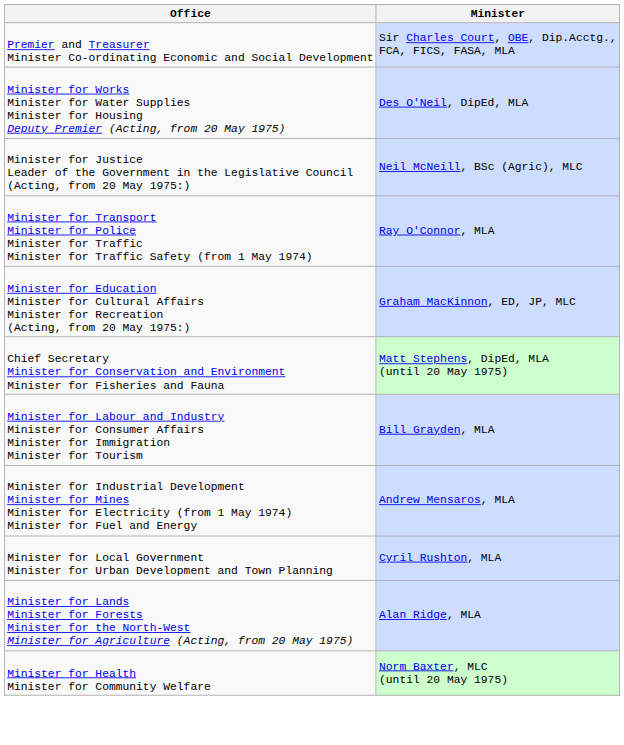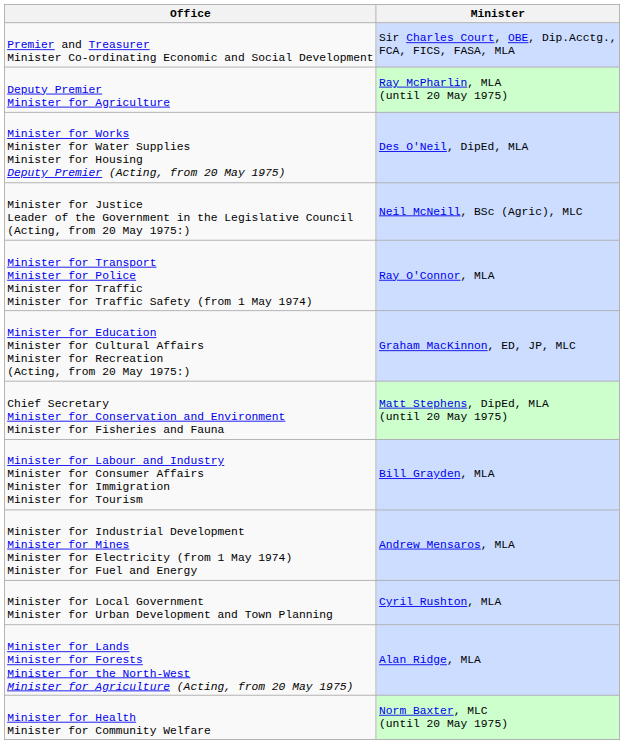+ row: Deputy Premier Minister for Agriculture | Ray McPharlin, MLA (until 20 May 1975)
